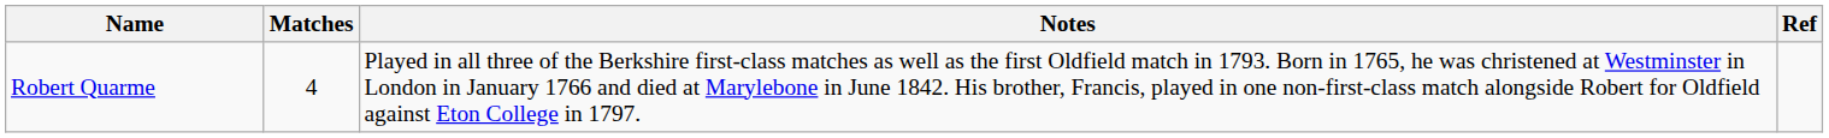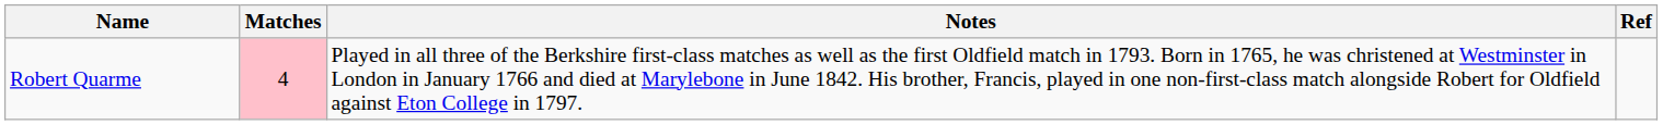row 2 | Matches: no background -> pink background
